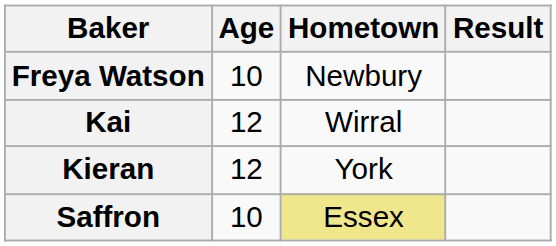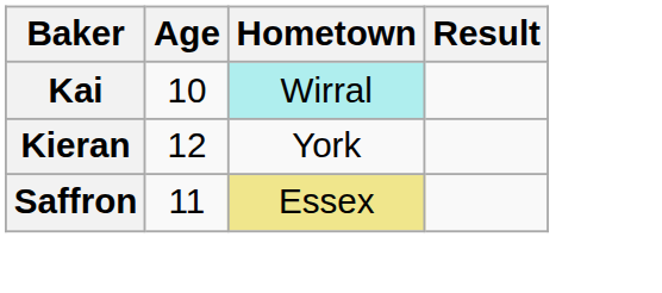- row: Freya Watson | 10 | Newbury
Kai | Age: 12 -> 10
Kai | Hometown: no background -> paleturquoise background
Saffron | Age: 10 -> 11
